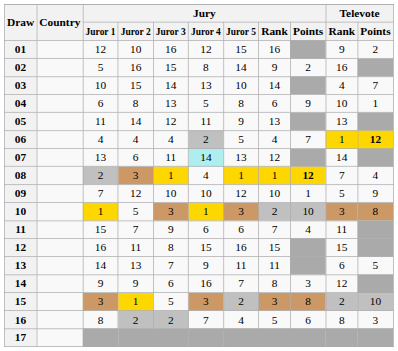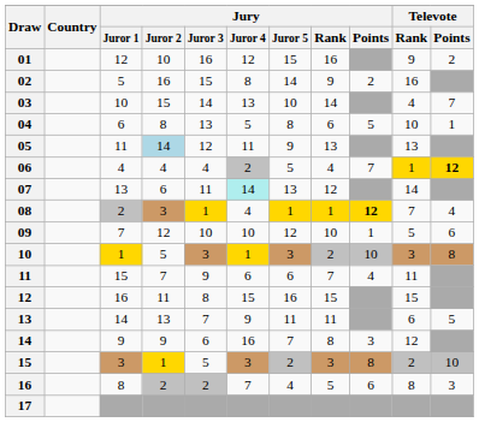04 | Jury / Points: 9 -> 5
05 | Jury / Juror 2: no background -> lightblue background
09 | Televote / Points: 9 -> 6
